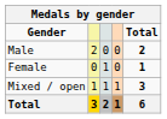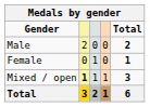Mixed / open | column 2: normal -> bold
